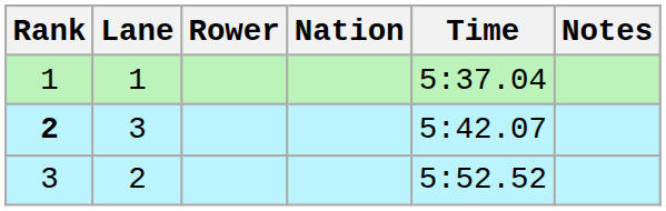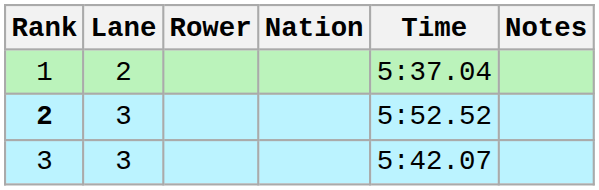row 2 | Lane: 1 -> 2
row 3 | Time: 5:42.07 -> 5:52.52
row 4 | Lane: 2 -> 3
row 4 | Time: 5:52.52 -> 5:42.07
